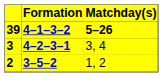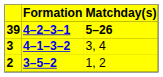39 | Formation: 4–1–3–2 -> 4–2–3–1
3 | Formation: 4–2–3–1 -> 4–1–3–2
